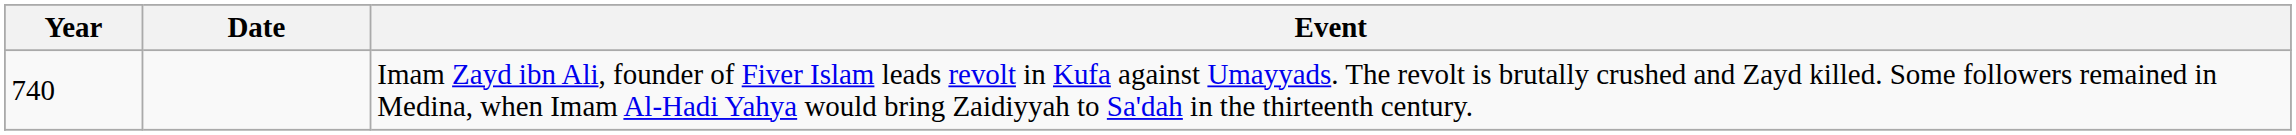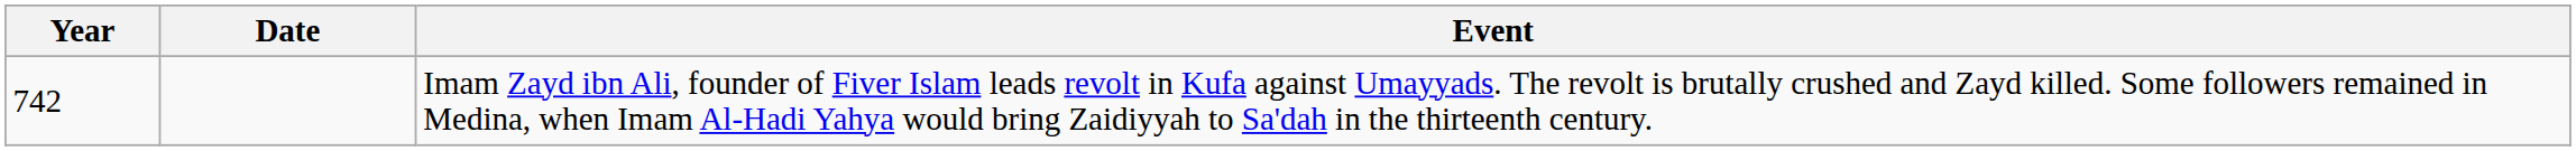row 2 | Year: 740 -> 742
